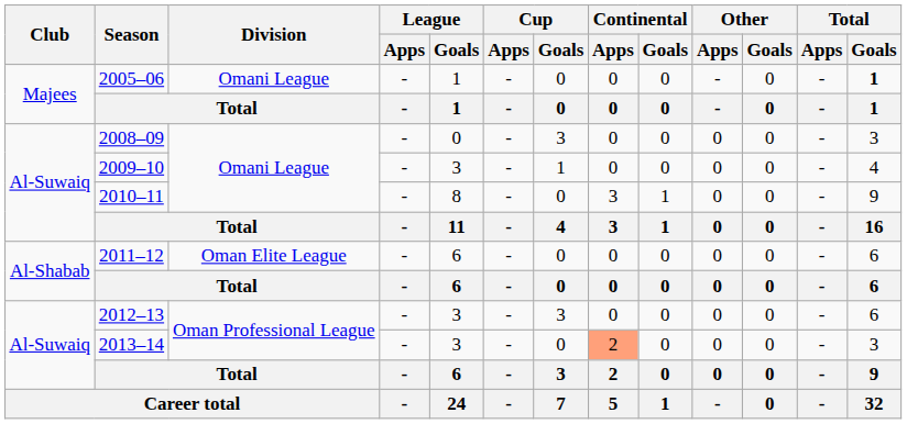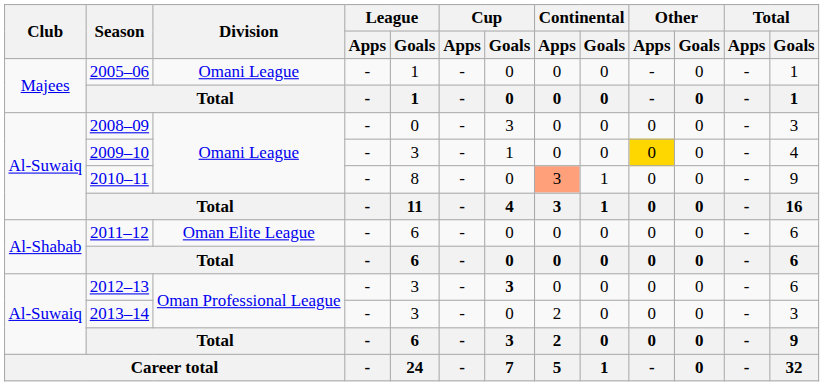2005–06 | Total / Goals: bold -> normal
2009–10 | Other / Apps: no background -> gold background
2010–11 | Continental / Apps: no background -> lightsalmon background
2012–13 | Cup / Goals: normal -> bold
2013–14 | Continental / Apps: lightsalmon background -> no background
